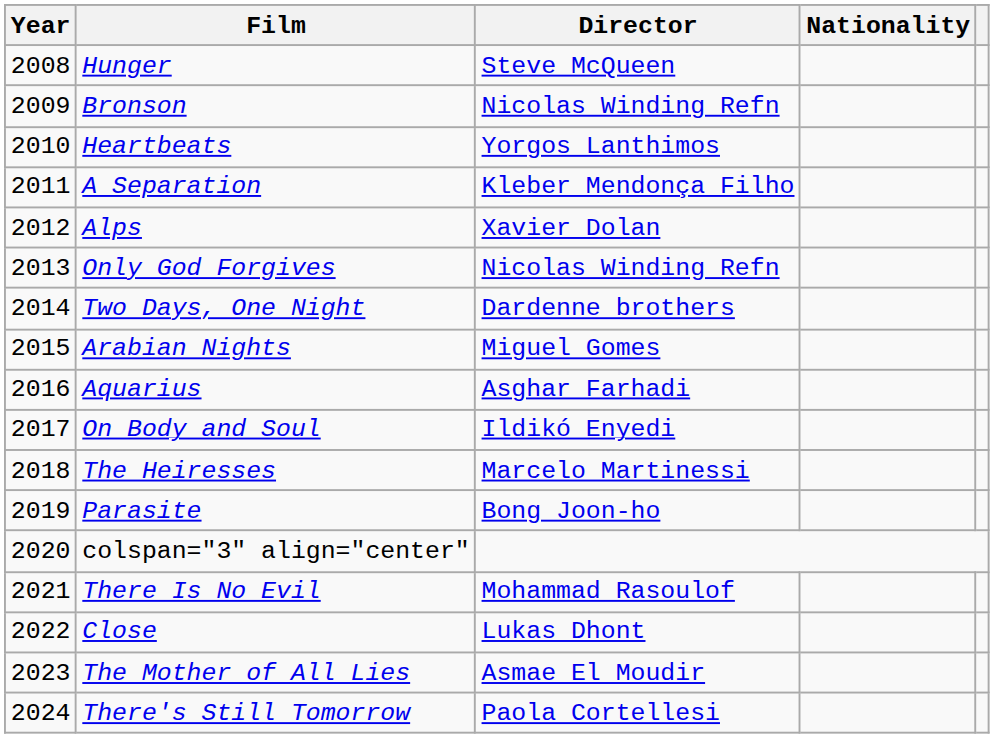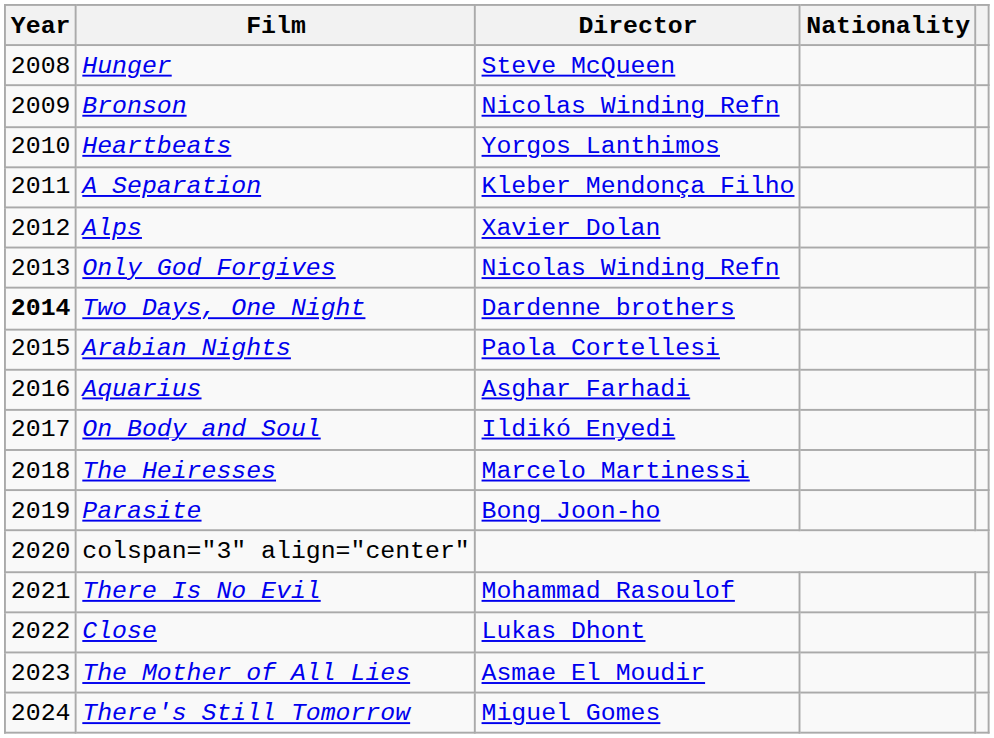Two Days, One Night | Year: normal -> bold
Arabian Nights | Director: Miguel Gomes -> Paola Cortellesi
There's Still Tomorrow | Director: Paola Cortellesi -> Miguel Gomes
